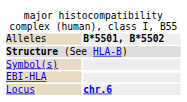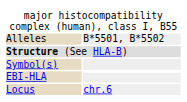Alleles | column 2: bold -> normal
Locus | column 2: bold -> normal
